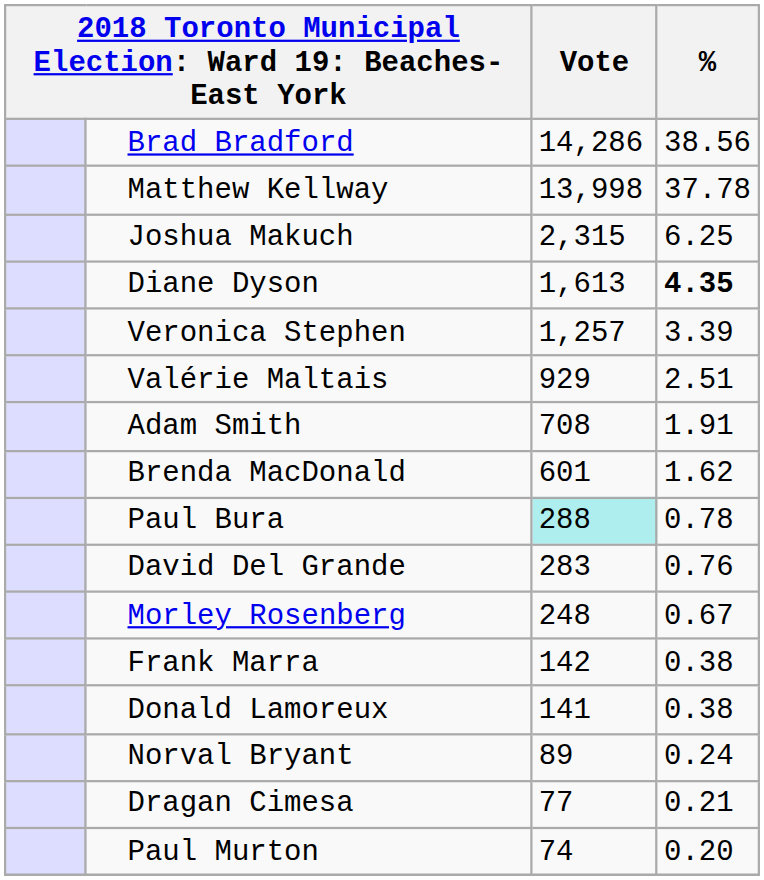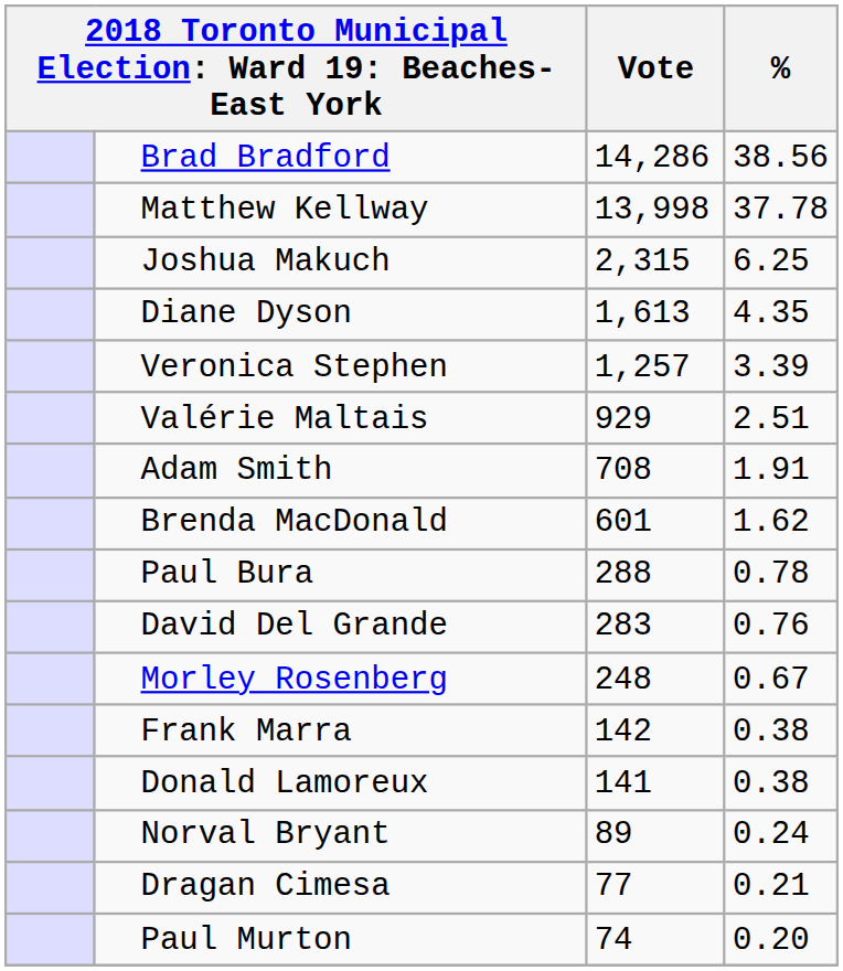Diane Dyson | %: bold -> normal
Paul Bura | Vote: paleturquoise background -> no background
